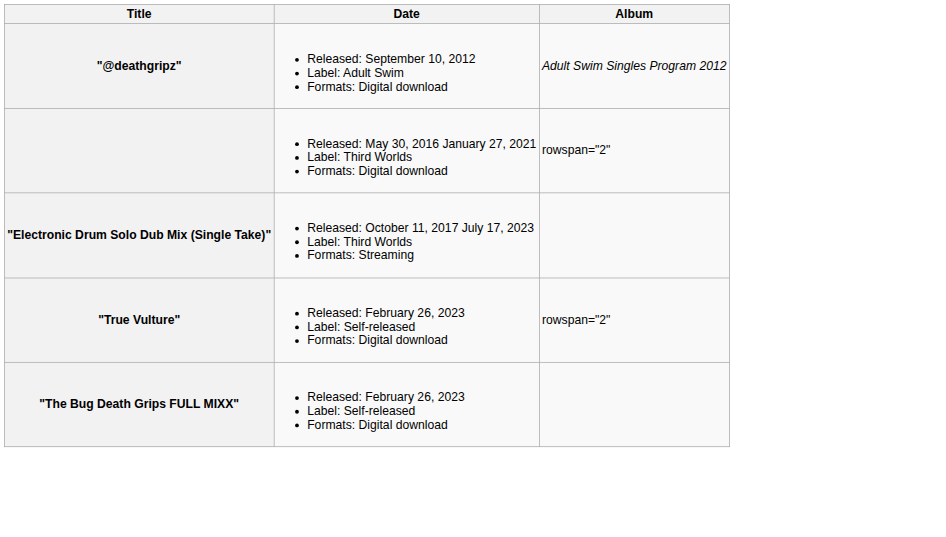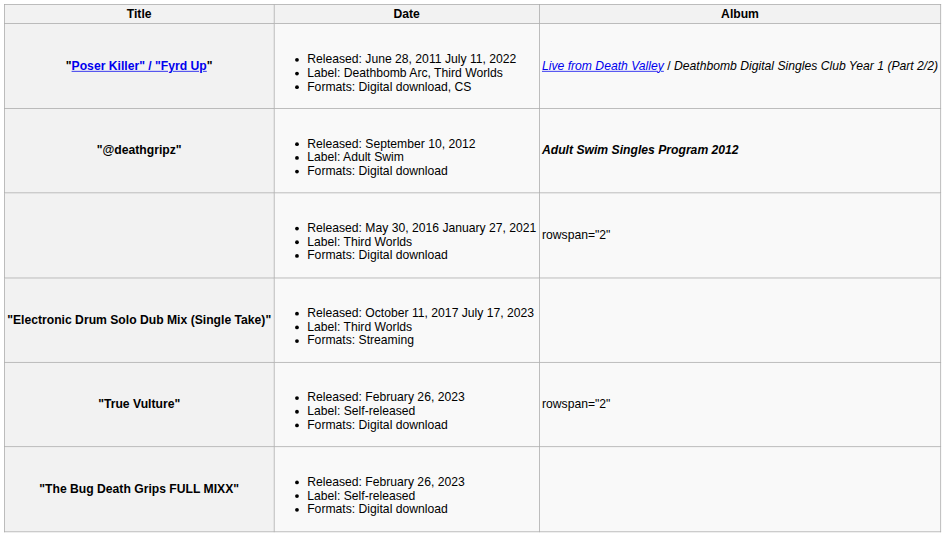+ row: "Poser Killer" / "Fyrd Up" | Released: June 28, 2011 July 11, 2022 Label: Deathbomb Arc, Third Worlds Formats: Digital download, CS | Live from Death Valley / Deathbomb Digital Singles Club Year 1 (Part 2/2)
"@deathgripz" | Album: normal -> bold
